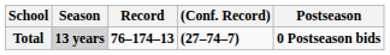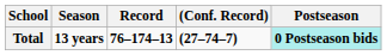row 2 | Season: lightgrey background -> no background
row 2 | Postseason: no background -> paleturquoise background
